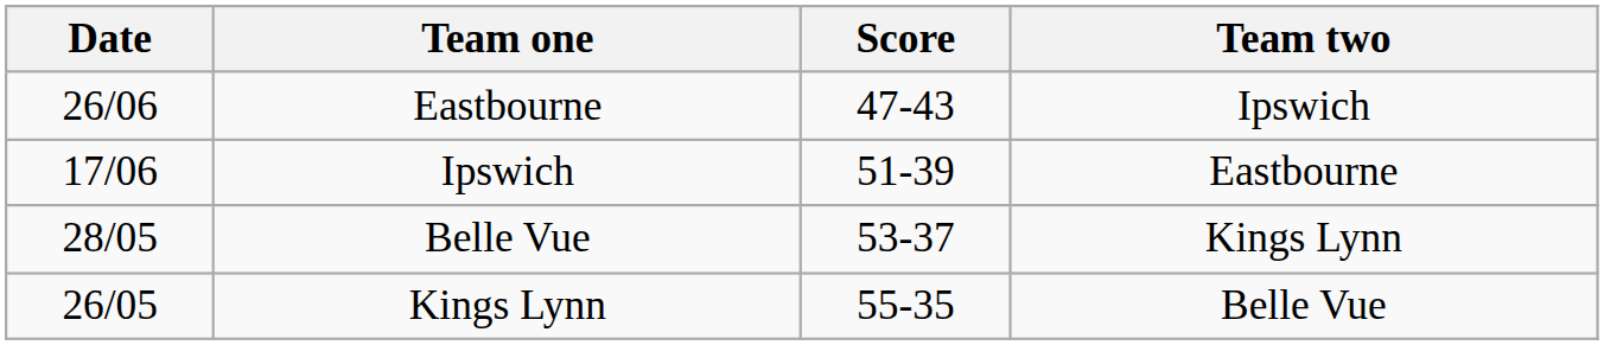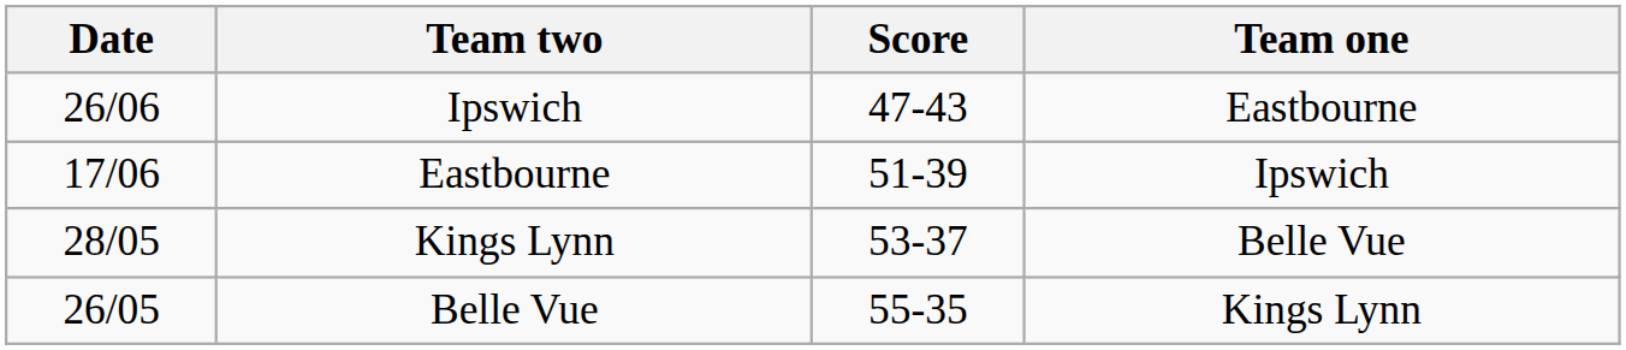columns swapped: Team one <-> Team two
